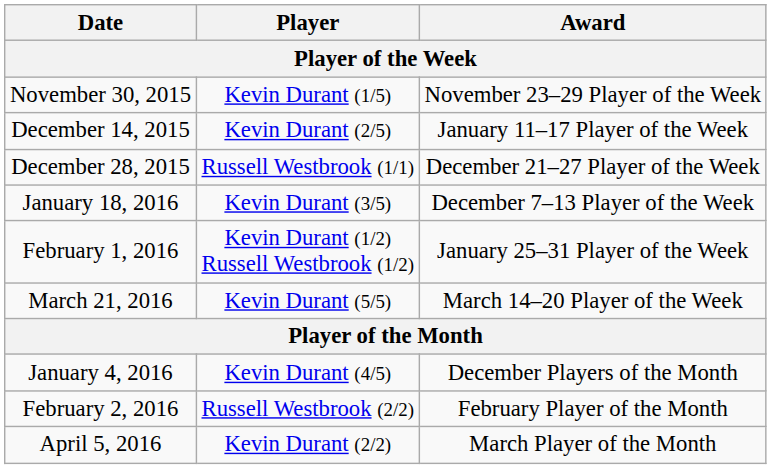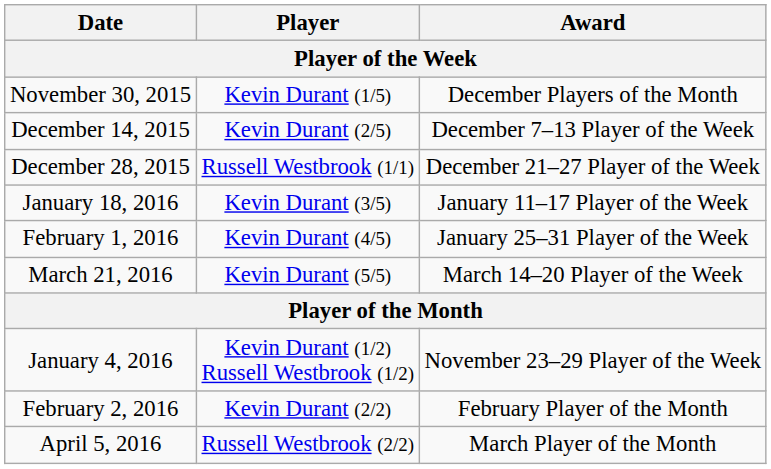November 30, 2015 | Award: November 23–29 Player of the Week -> December Players of the Month
December 14, 2015 | Award: January 11–17 Player of the Week -> December 7–13 Player of the Week
January 18, 2016 | Award: December 7–13 Player of the Week -> January 11–17 Player of the Week
February 1, 2016 | Player: Kevin Durant (1/2) Russell Westbrook (1/2) -> Kevin Durant (4/5)
January 4, 2016 | Player: Kevin Durant (4/5) -> Kevin Durant (1/2) Russell Westbrook (1/2)
January 4, 2016 | Award: December Players of the Month -> November 23–29 Player of the Week
February 2, 2016 | Player: Russell Westbrook (2/2) -> Kevin Durant (2/2)
April 5, 2016 | Player: Kevin Durant (2/2) -> Russell Westbrook (2/2)
